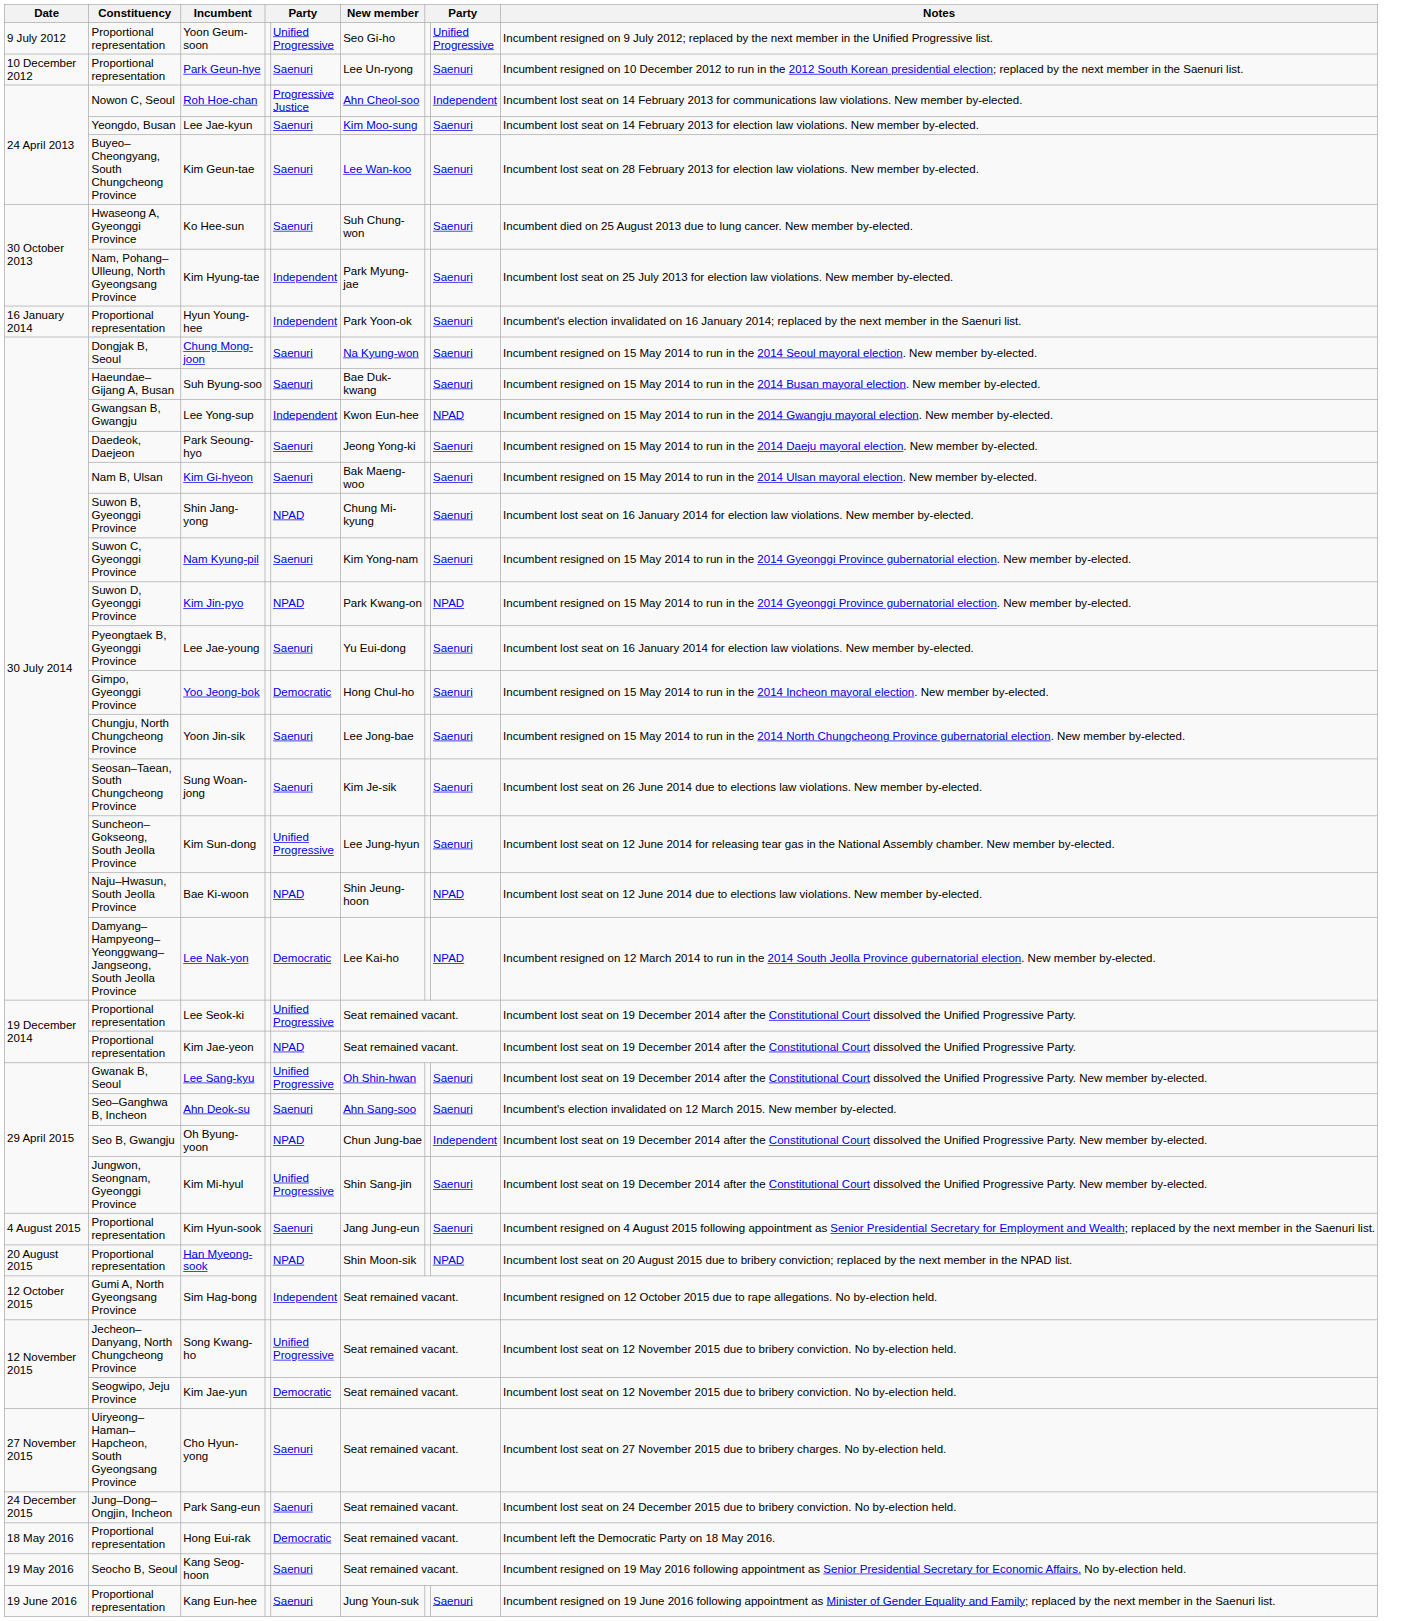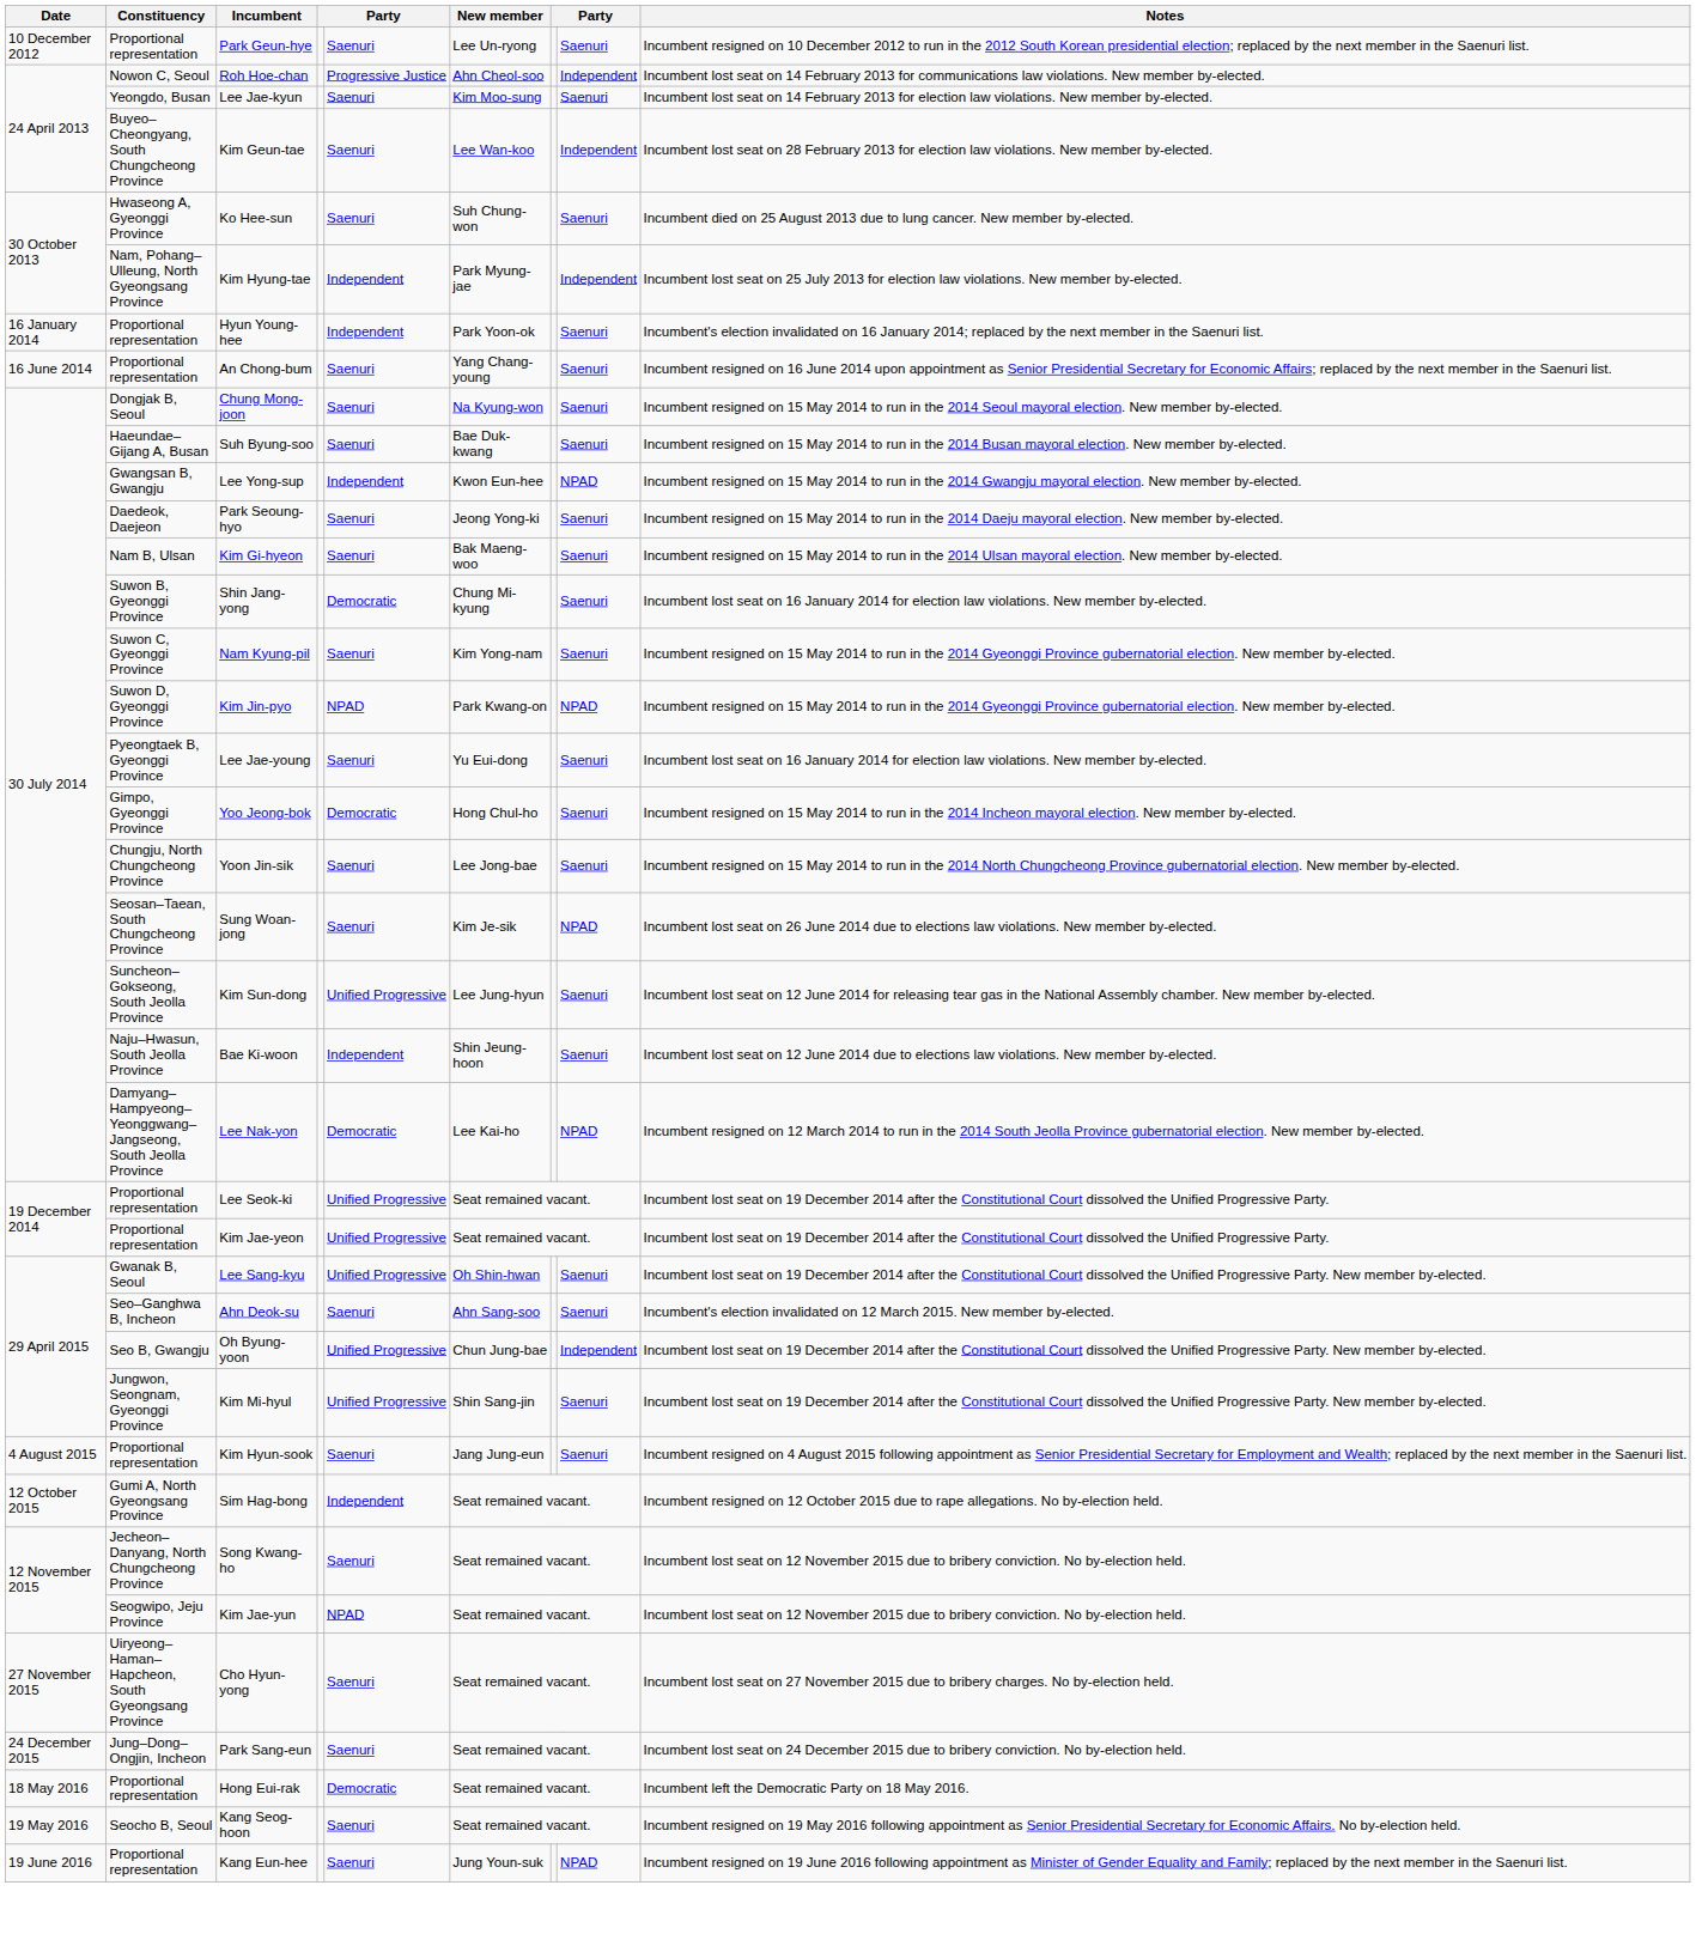- row: 9 July 2012 | Proportional representation | Yoon Geum-soon | Unified Progressive | Seo Gi-ho | Unified Progressive | Incumbent resigned on 9 July 2012; replaced by the next member in the Unified Progressive list.
Kim Geun-tae | column 8: Saenuri -> Independent
Kim Hyung-tae | column 8: Saenuri -> Independent
+ row: 16 June 2014 | Proportional representation | An Chong-bum | Saenuri | Yang Chang-young | Saenuri | Incumbent resigned on 16 June 2014 upon appointment as Senior Presidential Secretary for Economic Affairs; replaced by the next member in the Saenuri list.
Shin Jang-yong | column 5: NPAD -> Democratic
Sung Woan-jong | column 8: Saenuri -> NPAD
Bae Ki-woon | column 5: NPAD -> Independent
Bae Ki-woon | column 8: NPAD -> Saenuri
Kim Jae-yeon | column 5: NPAD -> Unified Progressive
Oh Byung-yoon | column 5: NPAD -> Unified Progressive
- row: 20 August 2015 | Proportional representation | Han Myeong-sook | NPAD | Shin Moon-sik | NPAD | Incumbent lost seat on 20 August 2015 due to bribery conviction; replaced by the next member in the NPAD list.
Song Kwang-ho | column 5: Unified Progressive -> Saenuri
Kim Jae-yun | column 5: Democratic -> NPAD
Kang Eun-hee | column 8: Saenuri -> NPAD
